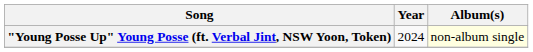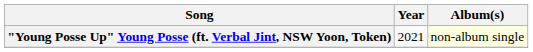row 2 | Year: 2024 -> 2021
